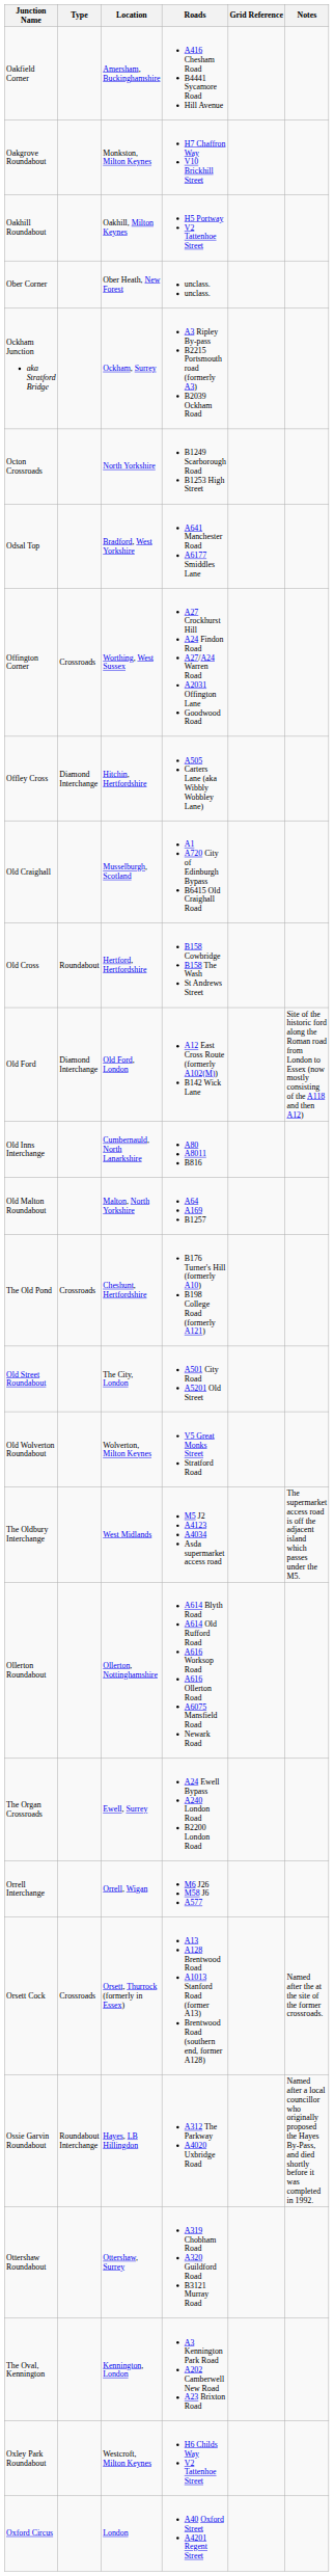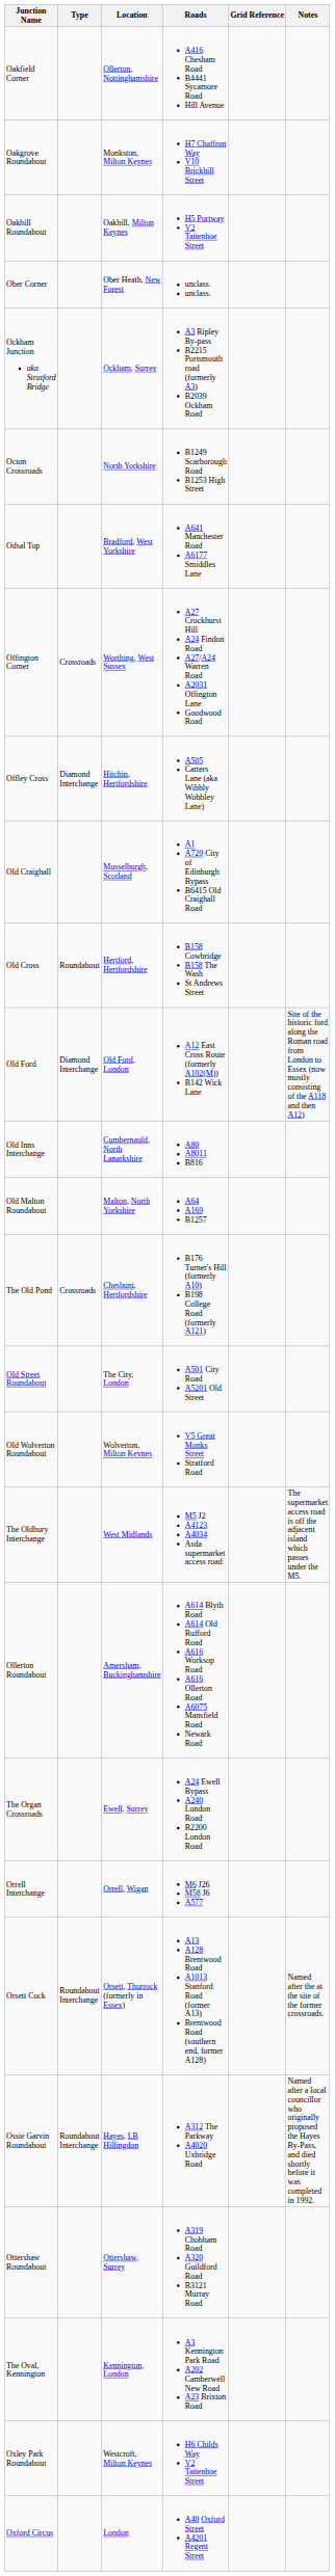Oakfield Corner | Location: Amersham, Buckinghamshire -> Ollerton, Nottinghamshire
Ollerton Roundabout | Location: Ollerton, Nottinghamshire -> Amersham, Buckinghamshire
Orsett Cock | Type: Crossroads -> Roundabout Interchange
